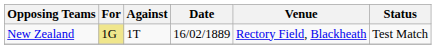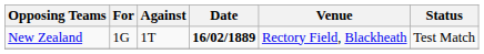New Zealand | For: khaki background -> no background
New Zealand | Date: normal -> bold
